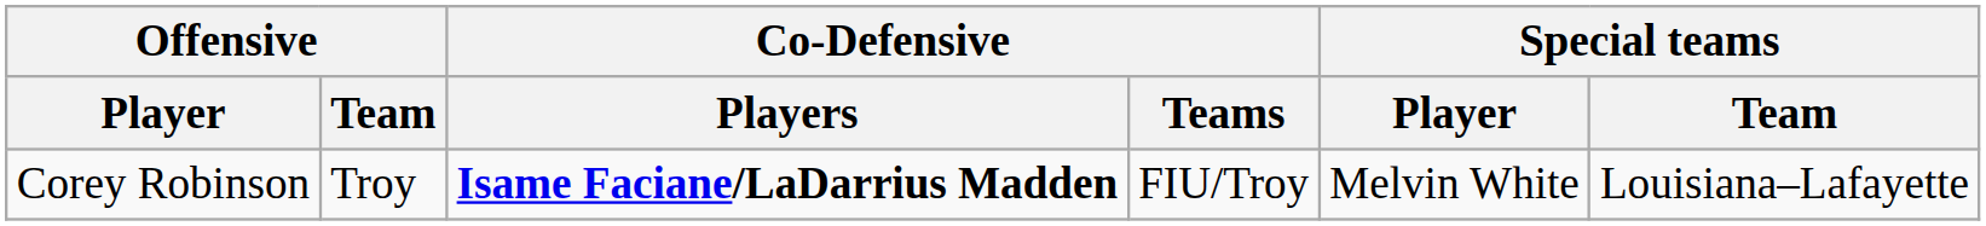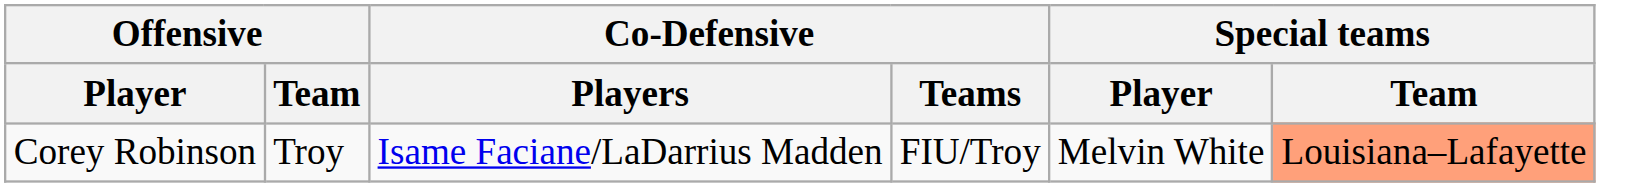Corey Robinson | Co-Defensive / Players: bold -> normal
Corey Robinson | Special teams / Team: no background -> lightsalmon background
